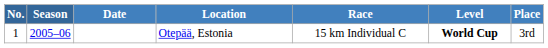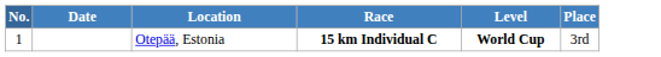- column: Season | 2005–06
Otepää, Estonia | Race: normal -> bold
